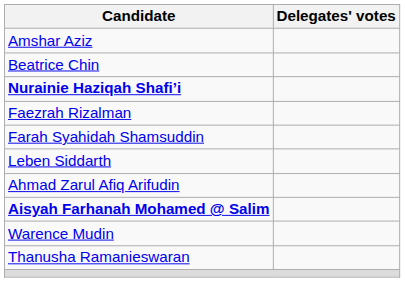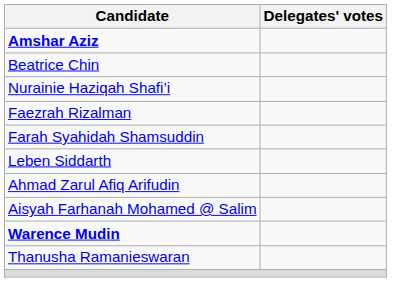Amshar Aziz | Candidate: normal -> bold
Nurainie Haziqah Shafi’i | Candidate: bold -> normal
Aisyah Farhanah Mohamed @ Salim | Candidate: bold -> normal
Warence Mudin | Candidate: normal -> bold
